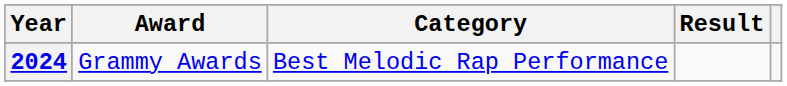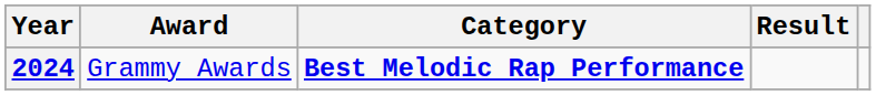2024 | Category: normal -> bold
